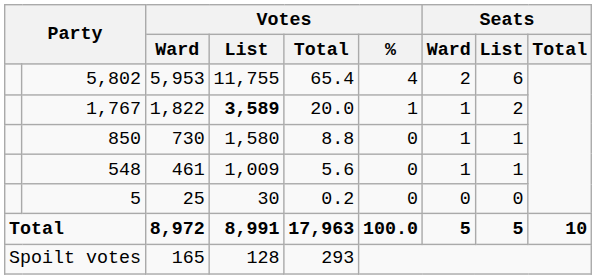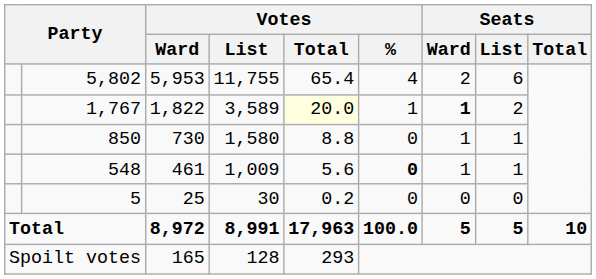1,767 | Votes / List: bold -> normal
1,767 | Votes / Total: no background -> lightyellow background
1,767 | Seats / Ward: normal -> bold
548 | Votes / %: normal -> bold
